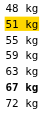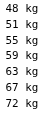51 kg | column 1: gold background -> no background
67 kg | column 1: bold -> normal
